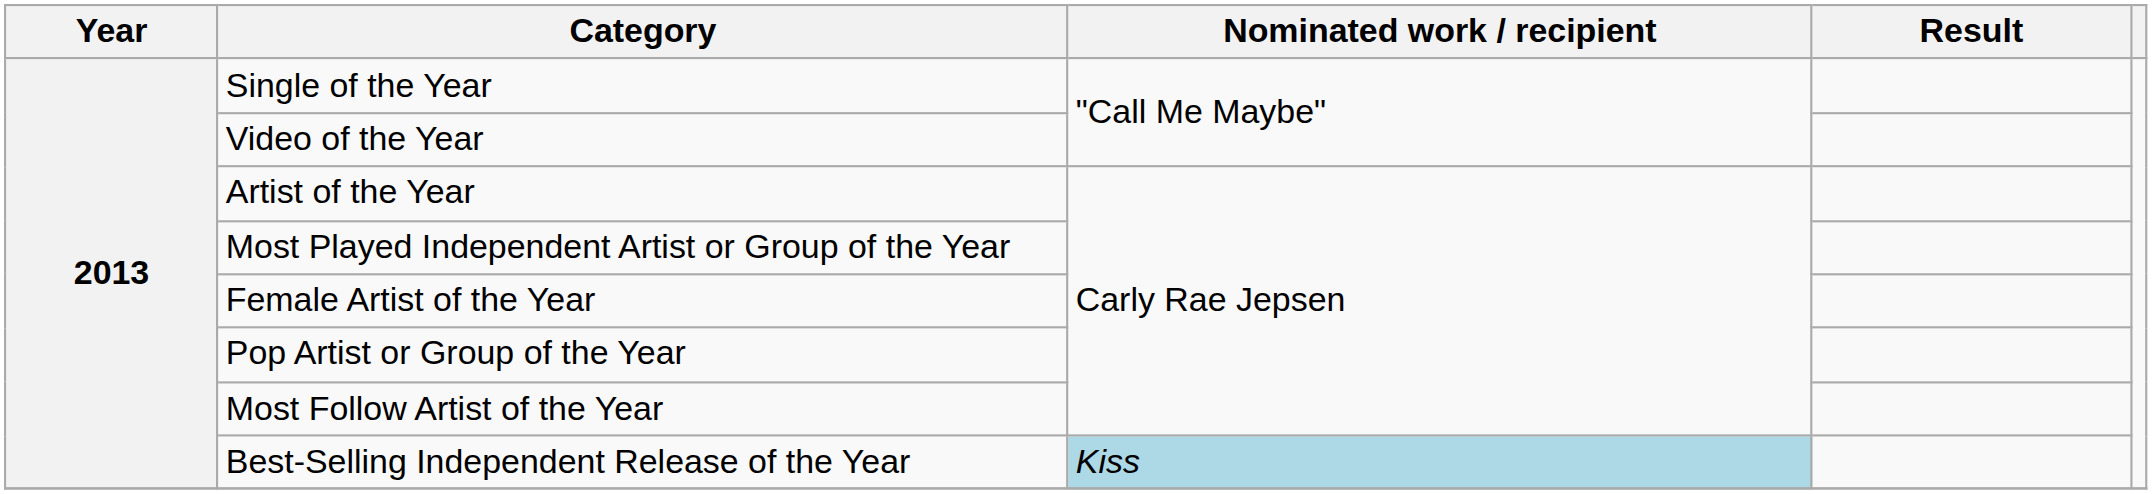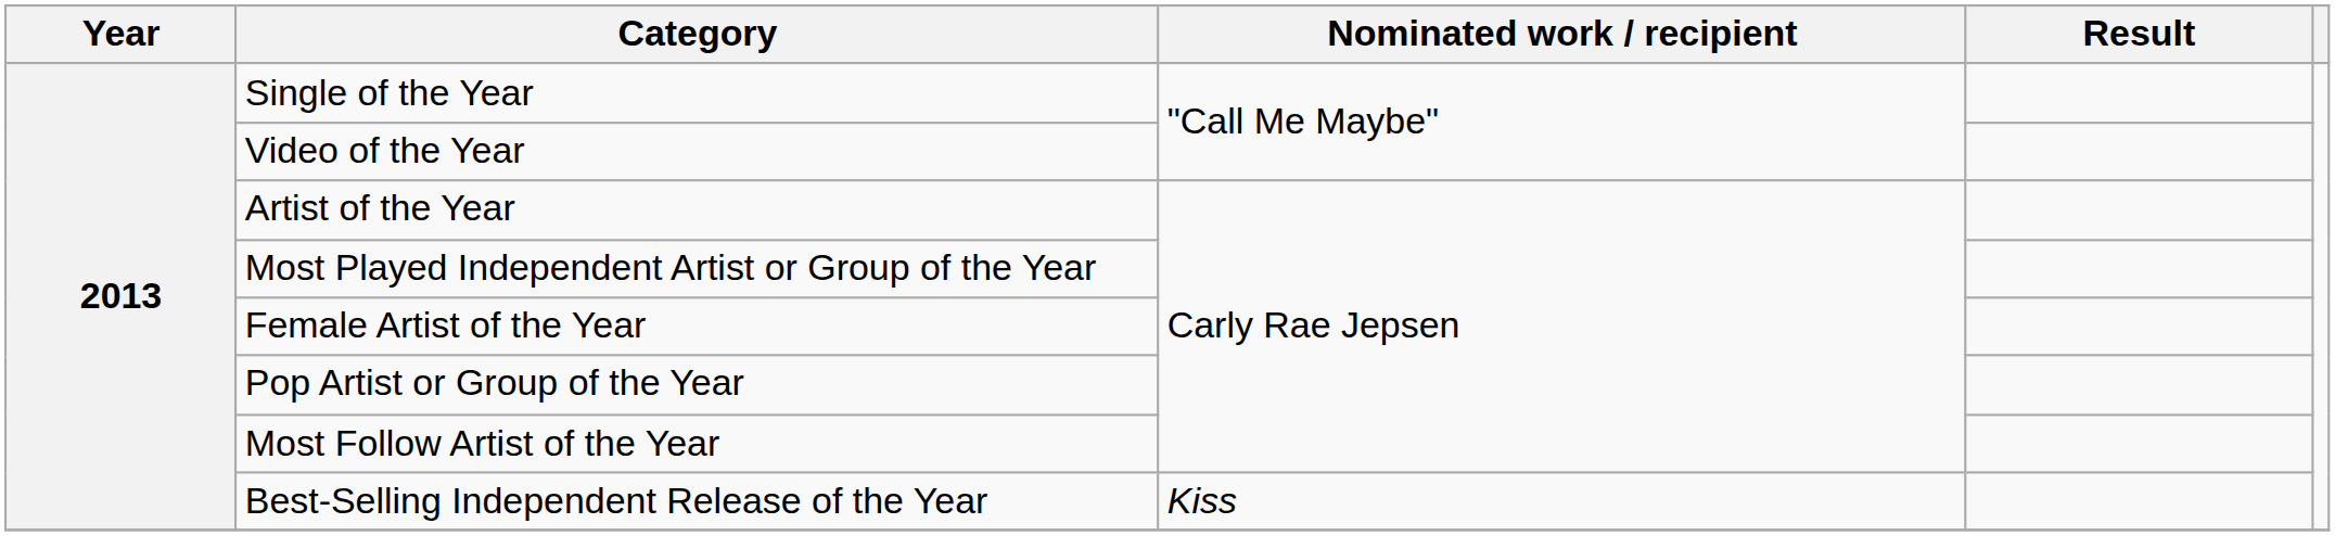Best-Selling Independent Release of the Year | Nominated work / recipient: lightblue background -> no background
